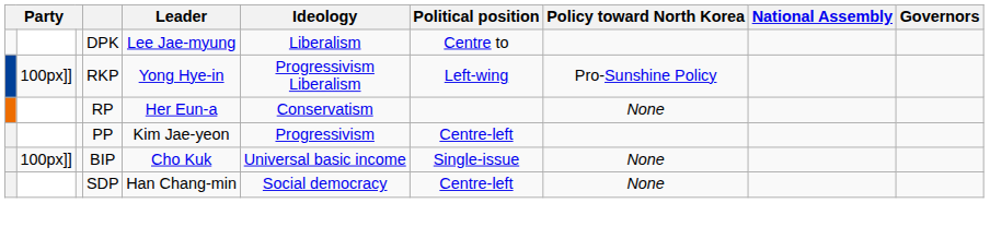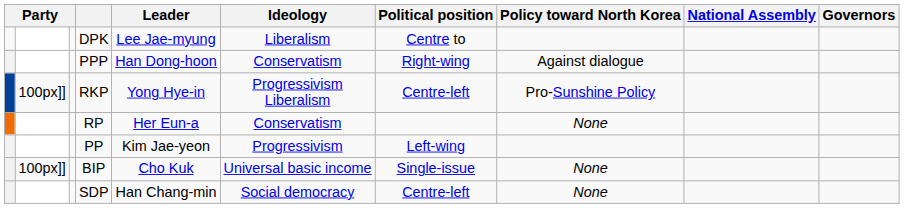+ row: PPP | Han Dong-hoon | Conservatism | Right-wing | Against dialogue
RKP | Political position: Left-wing -> Centre-left
PP | Political position: Centre-left -> Left-wing
